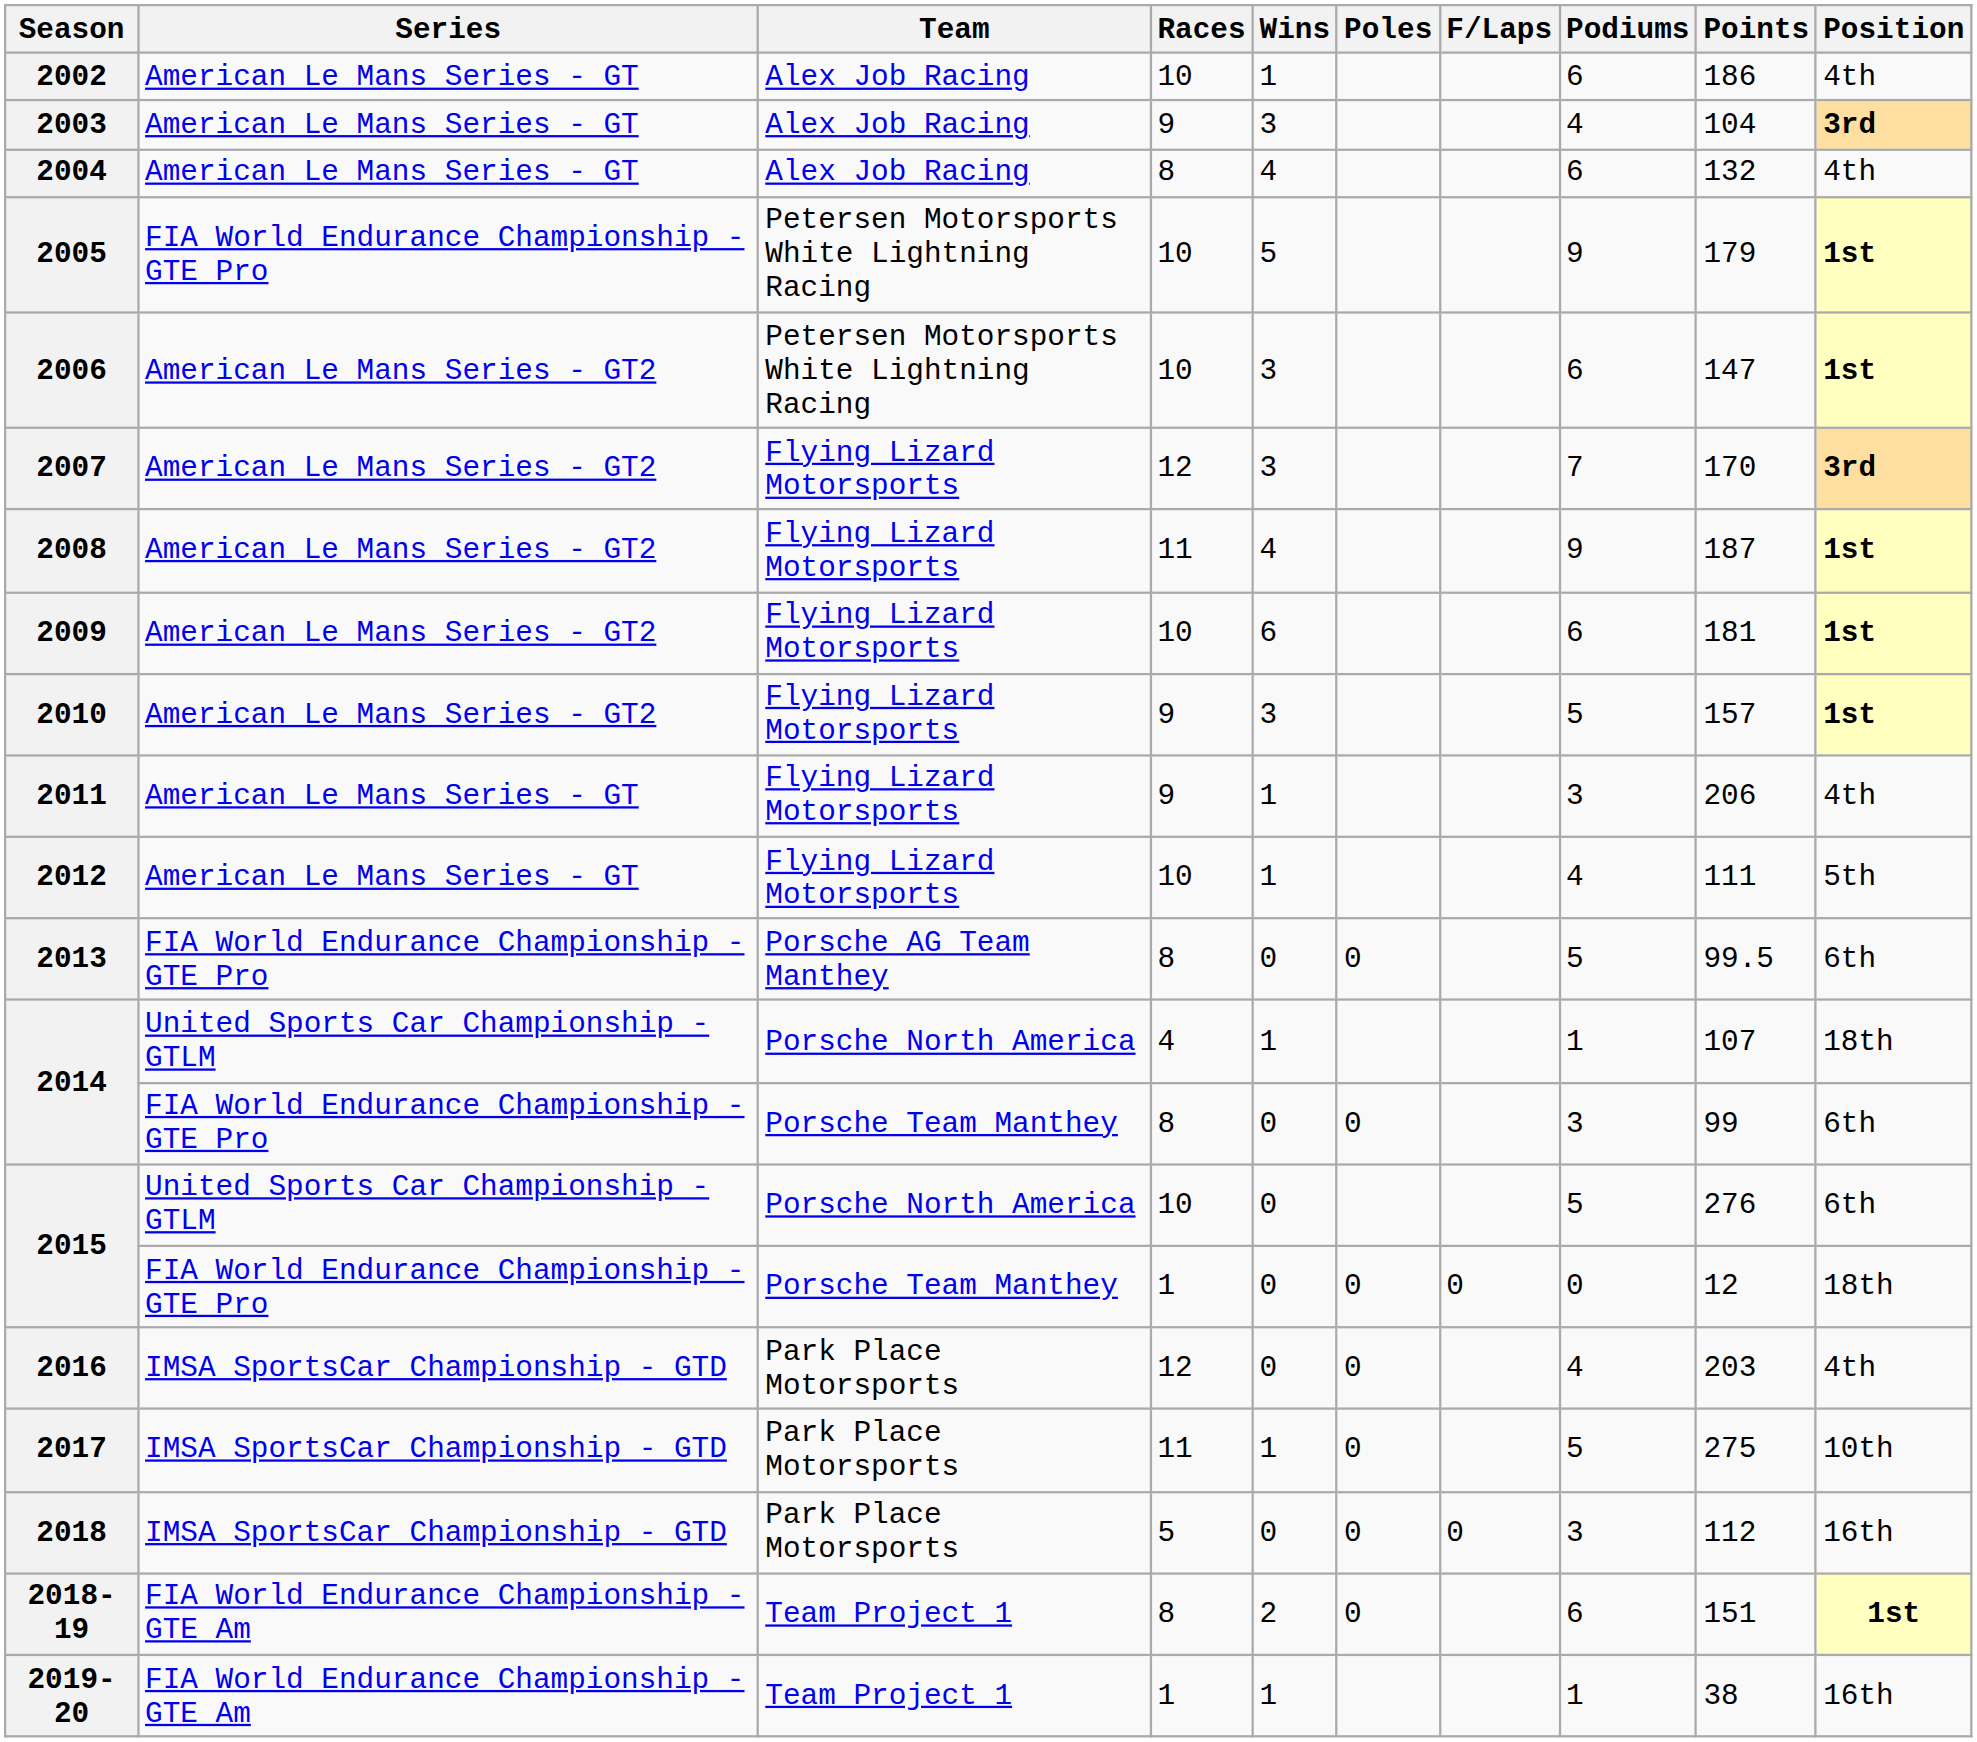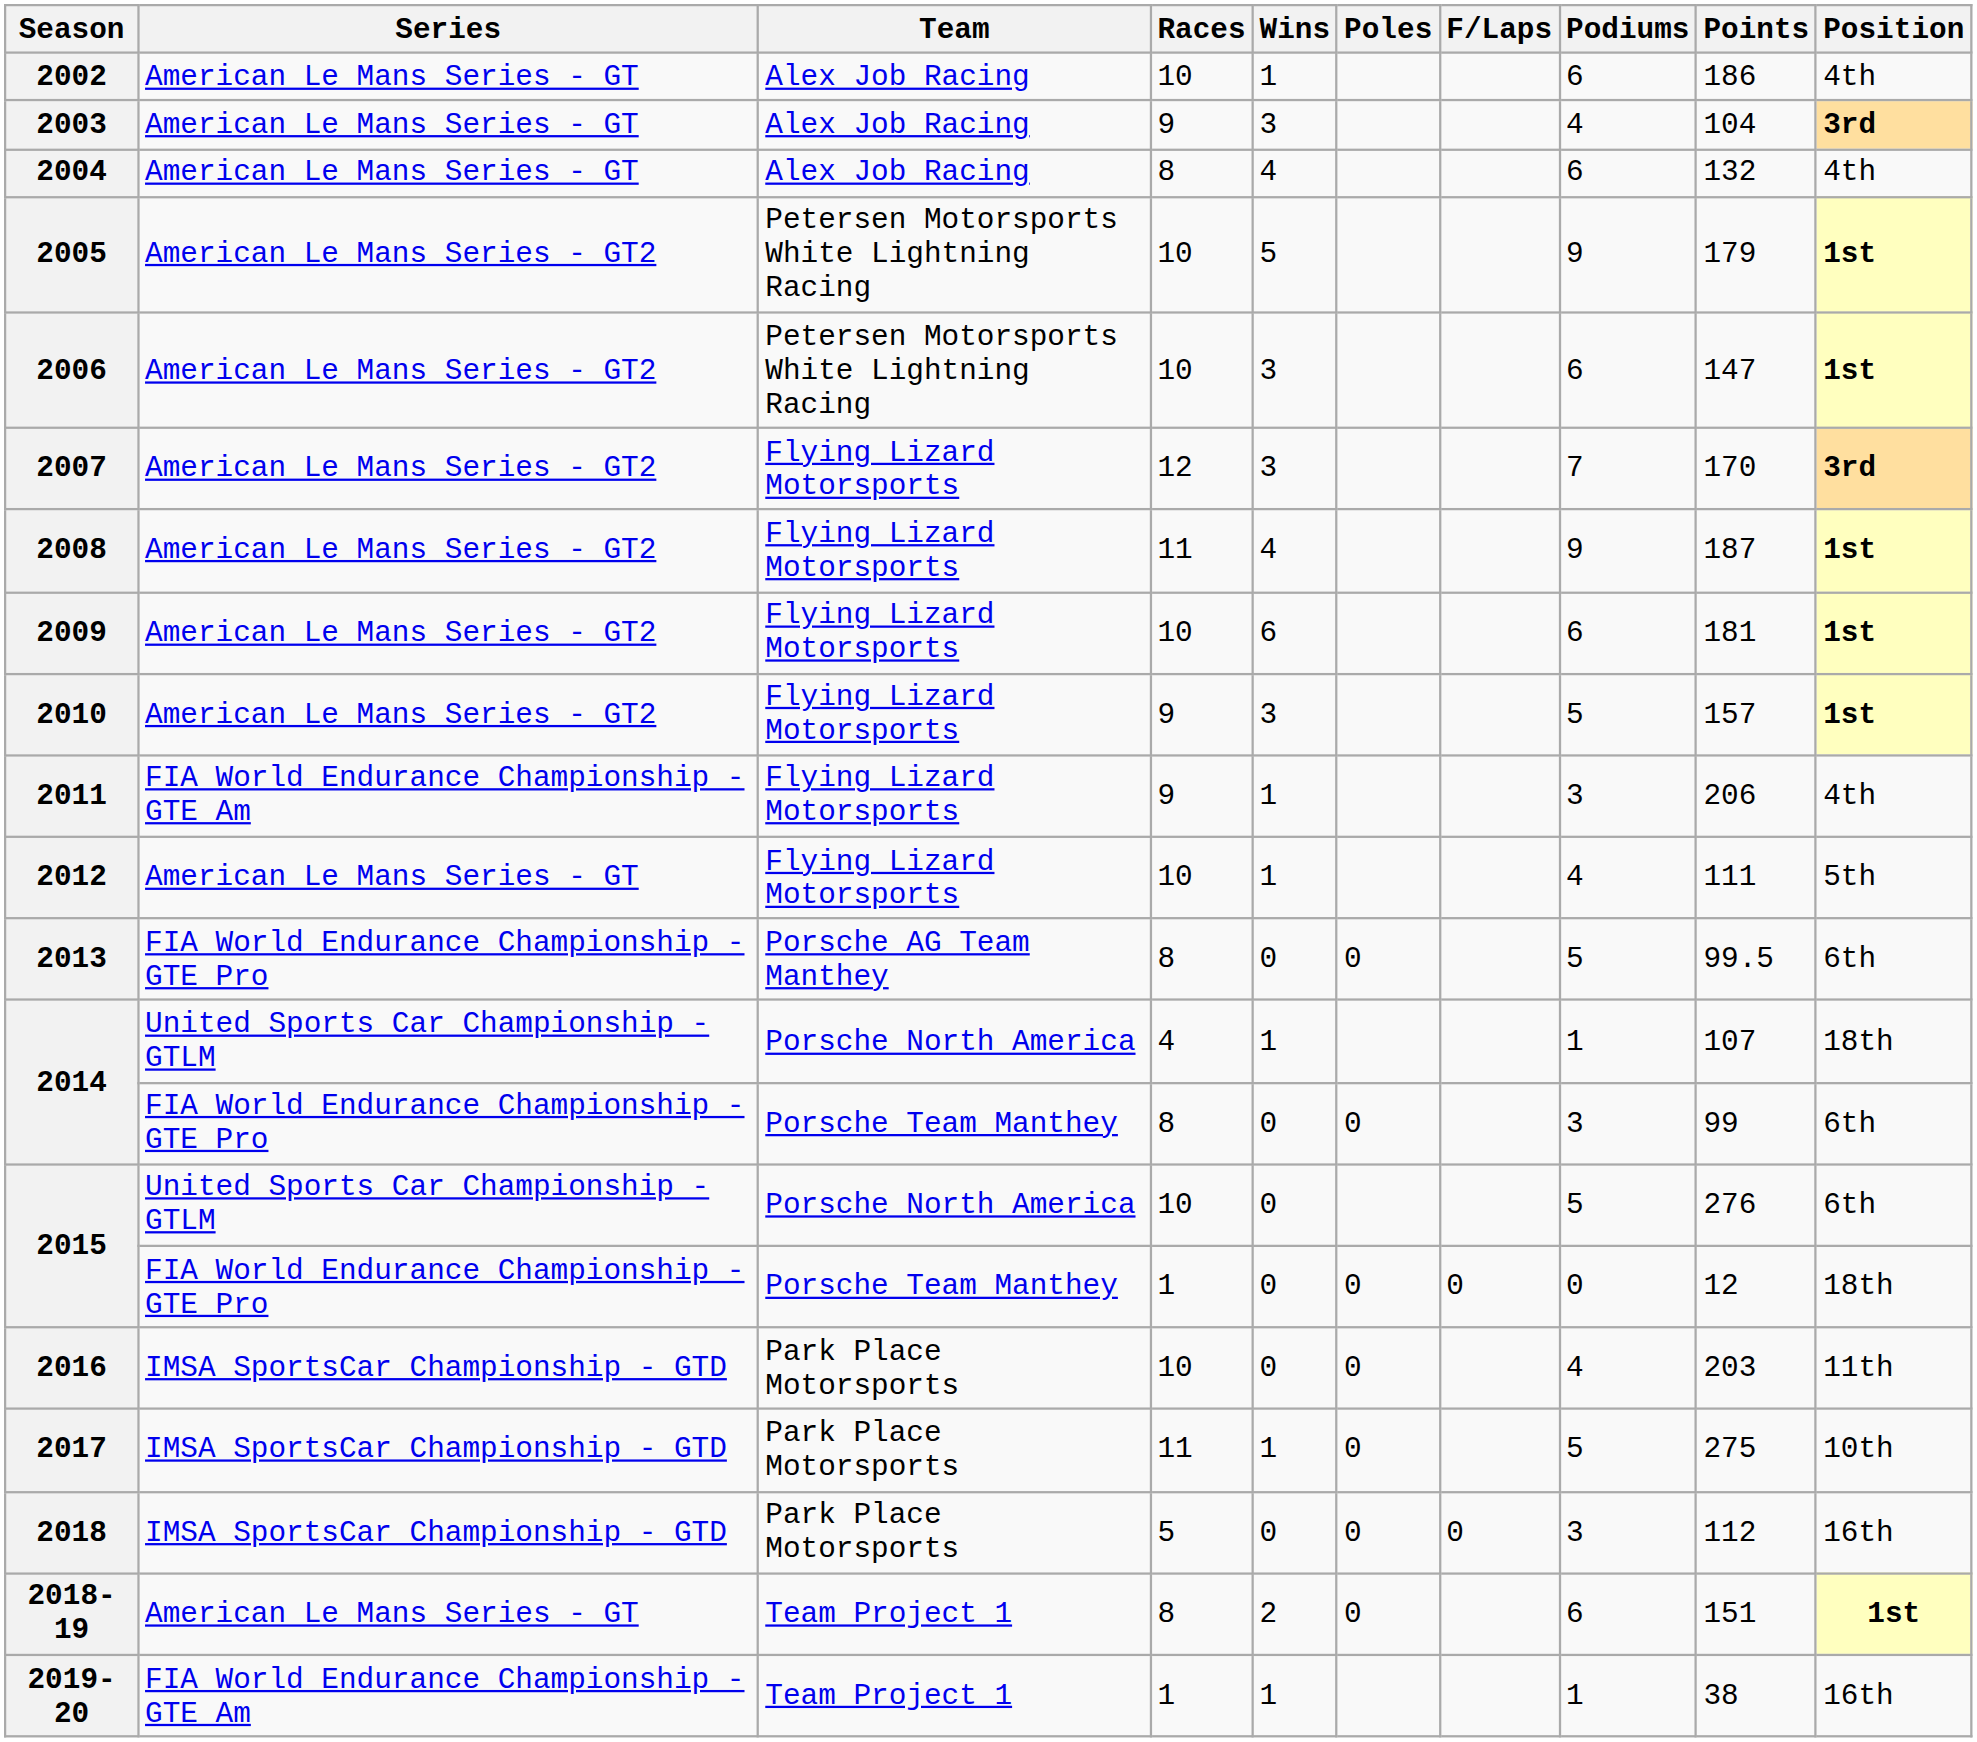2005 | Series: FIA World Endurance Championship - GTE Pro -> American Le Mans Series - GT2
2011 | Series: American Le Mans Series - GT -> FIA World Endurance Championship - GTE Am
2016 | Races: 12 -> 10
2016 | Position: 4th -> 11th
2018-19 | Series: FIA World Endurance Championship - GTE Am -> American Le Mans Series - GT
